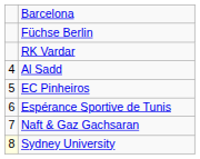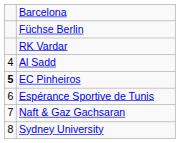EC Pinheiros | column 1: normal -> bold
Sydney University | column 1: lightyellow background -> no background
